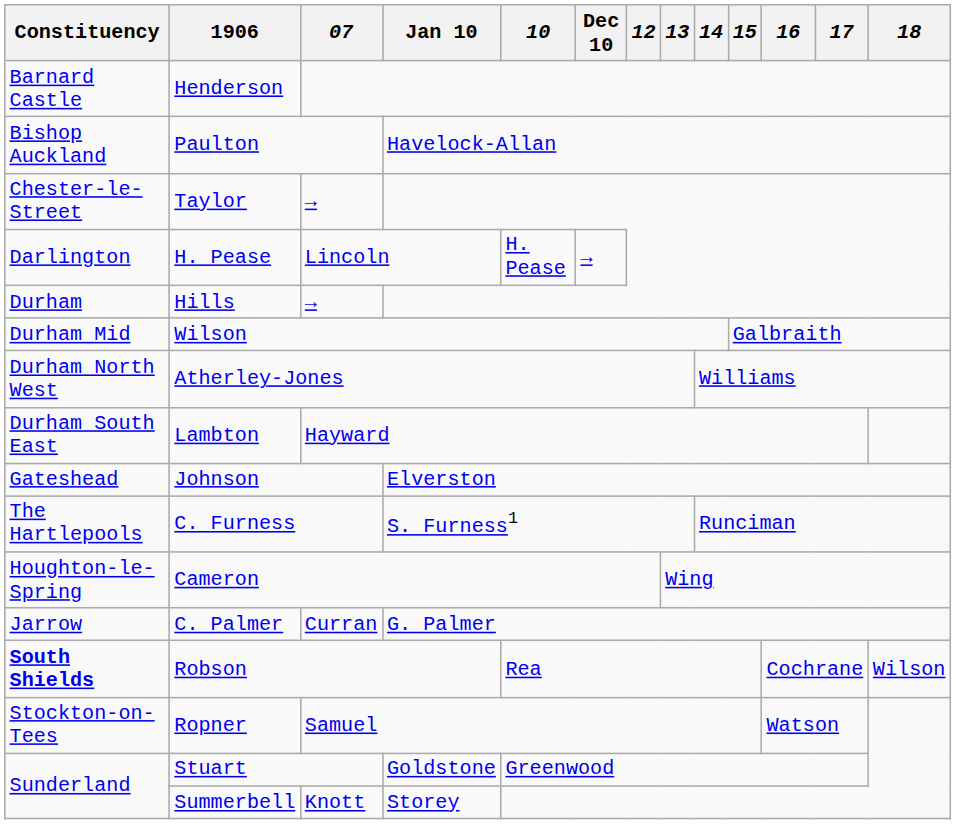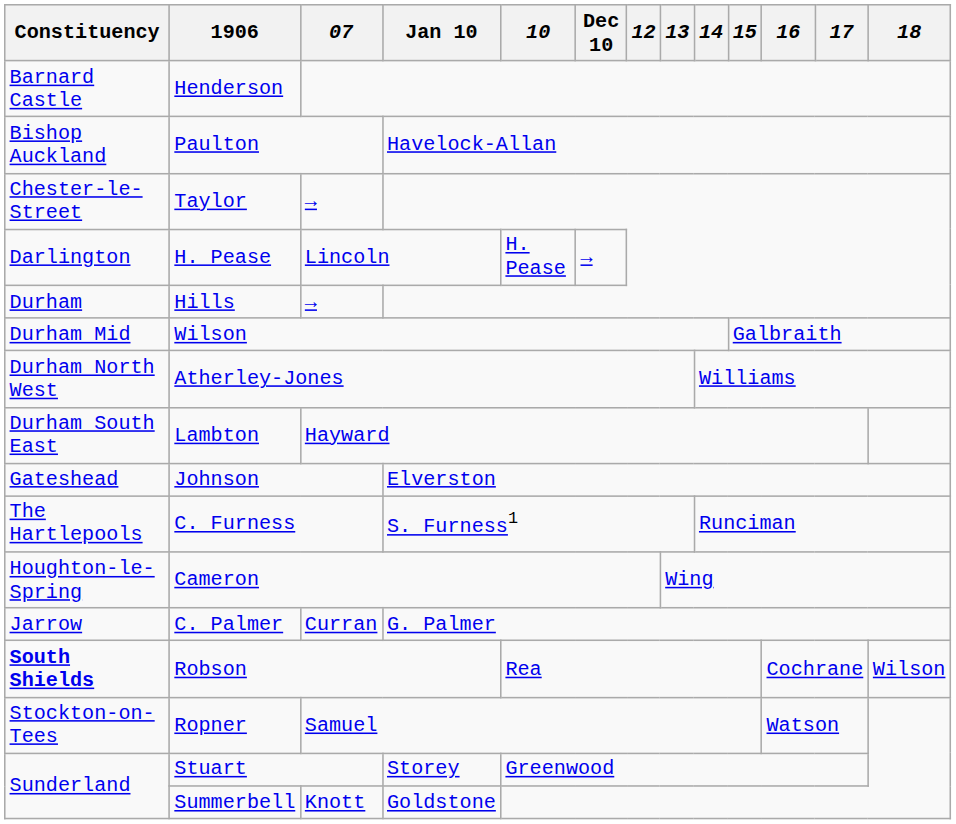Stuart | Jan 10: Goldstone -> Storey
Summerbell | Jan 10: Storey -> Goldstone
